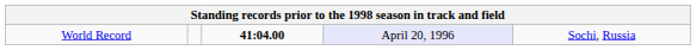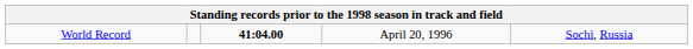World Record | column 4: lavender background -> no background
